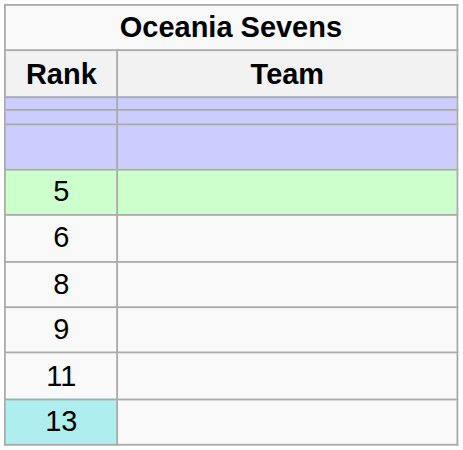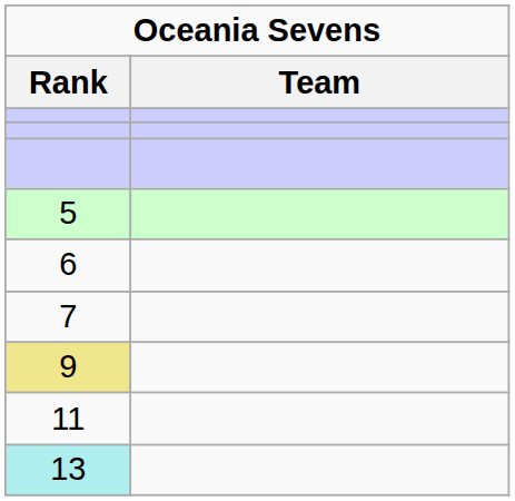row 8 | Rank: 8 -> 7
row 9 | Rank: no background -> khaki background
